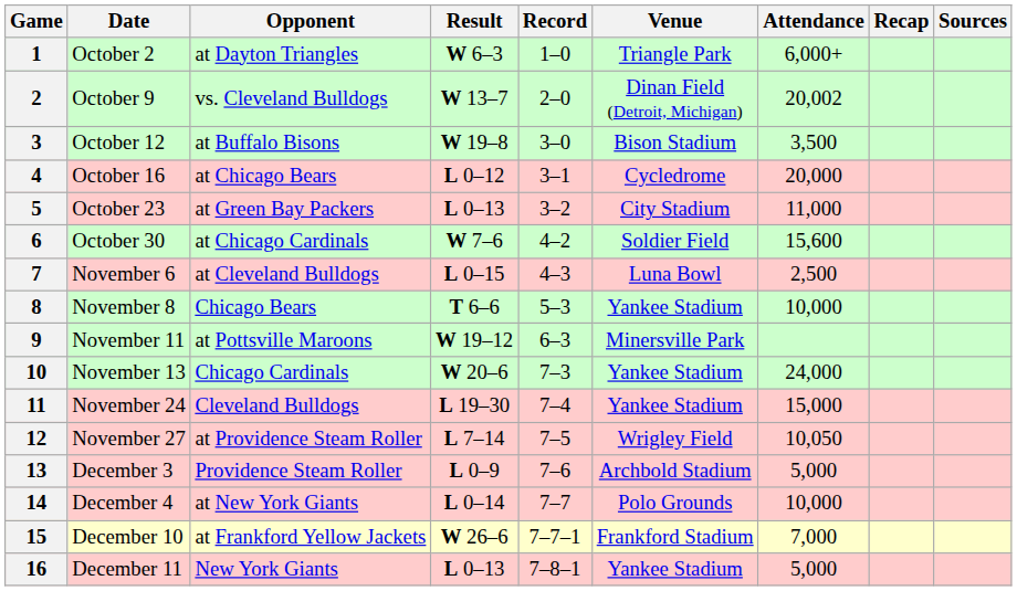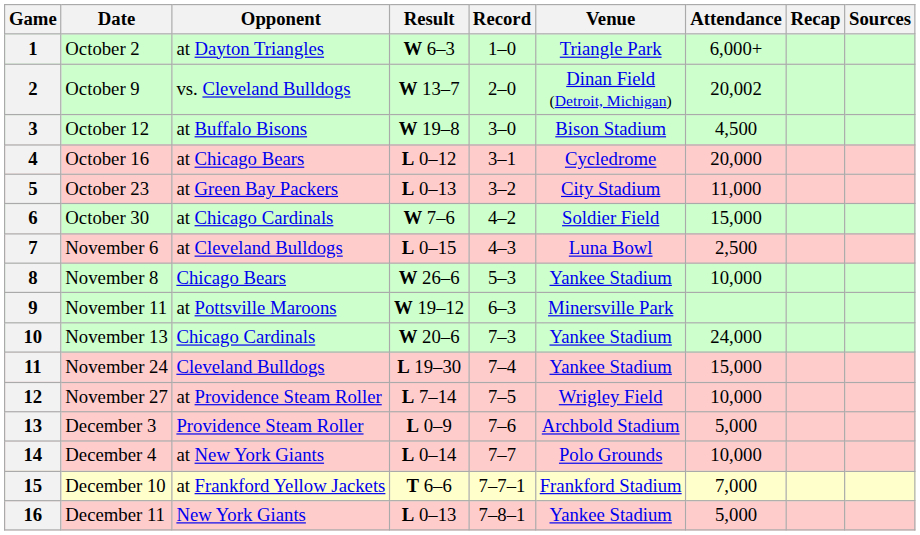3 | Attendance: 3,500 -> 4,500
6 | Attendance: 15,600 -> 15,000
8 | Result: T 6–6 -> W 26–6
12 | Attendance: 10,050 -> 10,000
15 | Result: W 26–6 -> T 6–6
